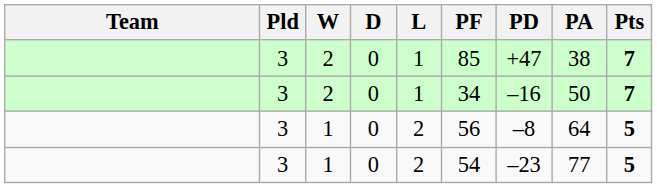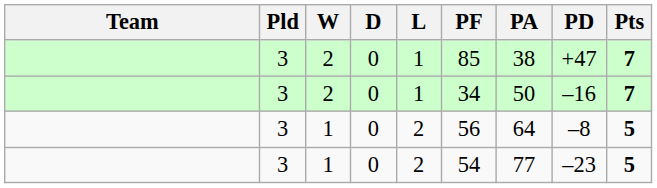columns swapped: PA <-> PD
